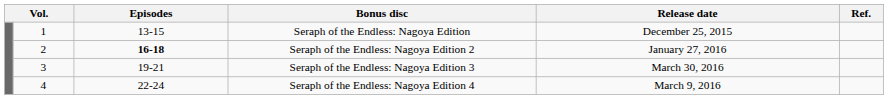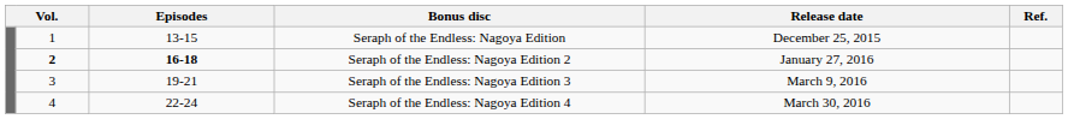Seraph of the Endless: Nagoya Edition 2 | column 2: normal -> bold
Seraph of the Endless: Nagoya Edition 3 | Release date: March 30, 2016 -> March 9, 2016
Seraph of the Endless: Nagoya Edition 4 | Release date: March 9, 2016 -> March 30, 2016
